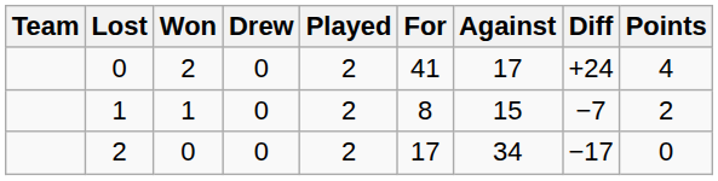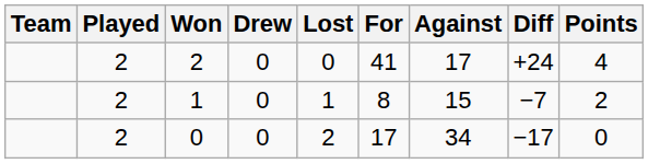columns swapped: Played <-> Lost
